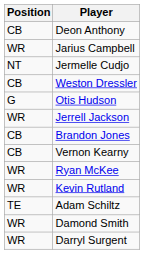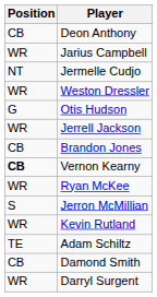Weston Dressler | Position: CB -> WR
Vernon Kearny | Position: normal -> bold
+ row: S | Jerron McMillian
Damond Smith | Position: WR -> CB
